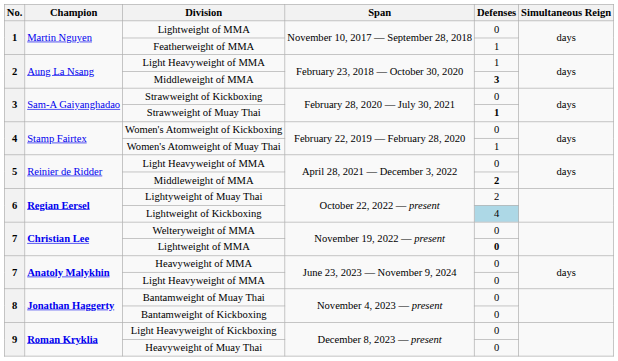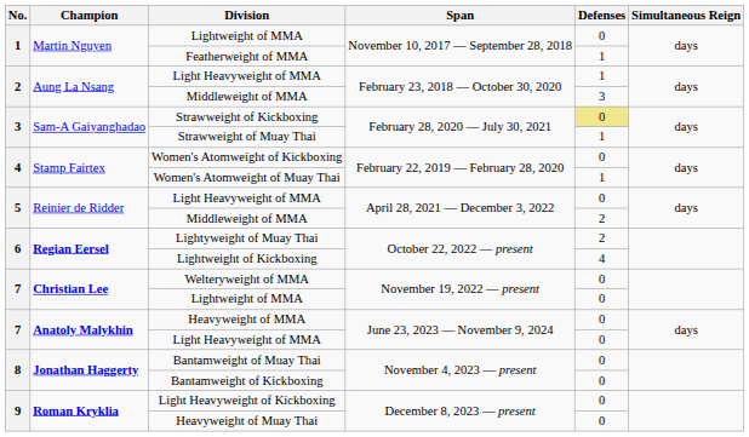Aung La Nsang / Middleweight of MMA | Defenses: bold -> normal
Strawweight of Kickboxing | Defenses: no background -> khaki background
Strawweight of Muay Thai | Defenses: bold -> normal
Reinier de Ridder / Middleweight of MMA | Defenses: bold -> normal
Lightweight of Kickboxing | Defenses: lightblue background -> no background
Christian Lee / Lightweight of MMA | Defenses: bold -> normal
